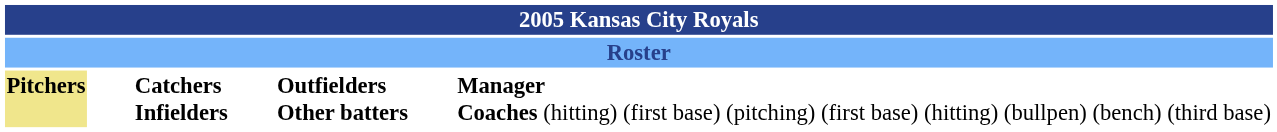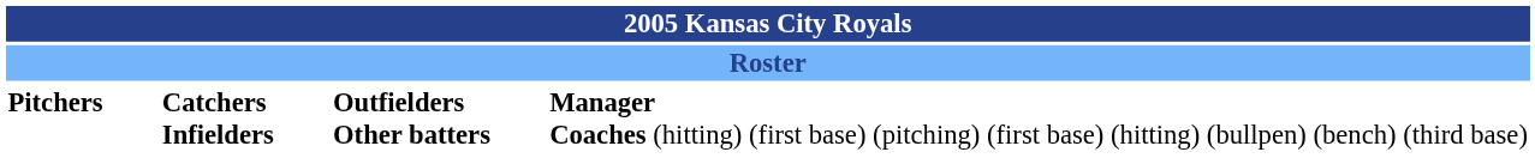Pitchers | column 1: khaki background -> no background
